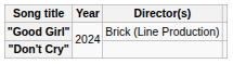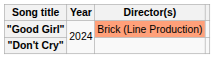"Good Girl" | Director(s): no background -> lightsalmon background
